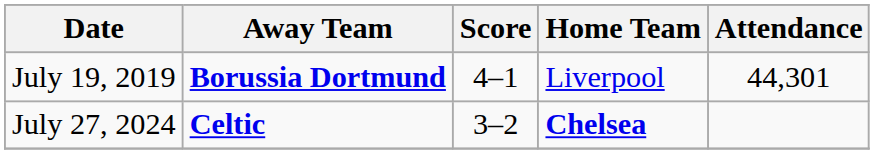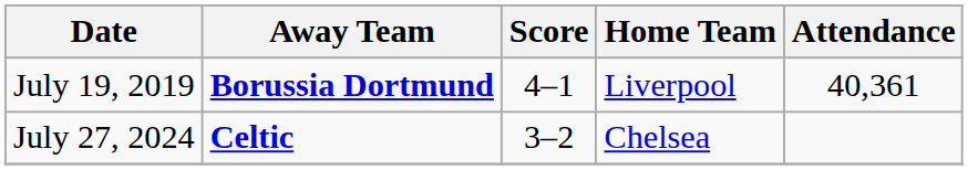July 19, 2019 | Attendance: 44,301 -> 40,361
July 27, 2024 | Home Team: bold -> normal
